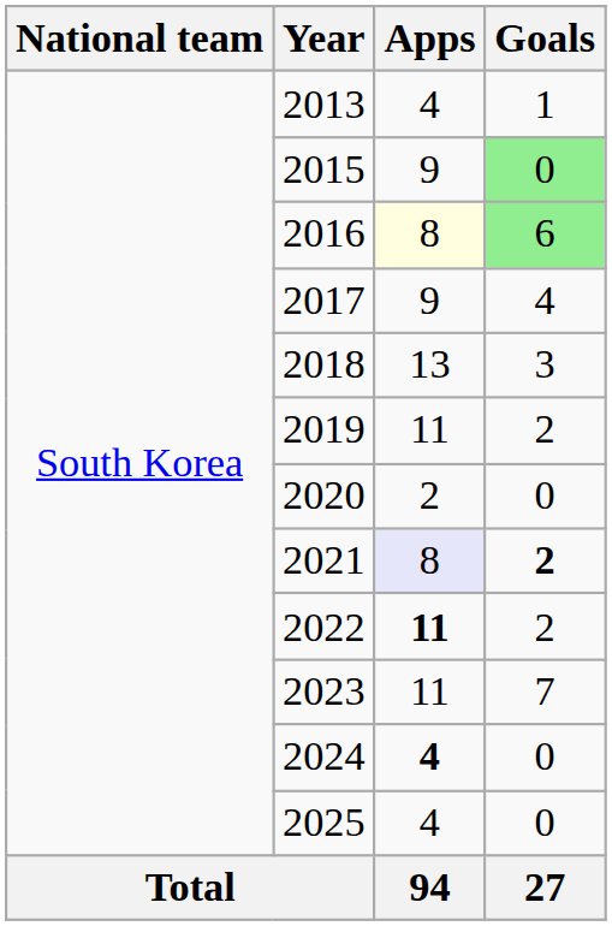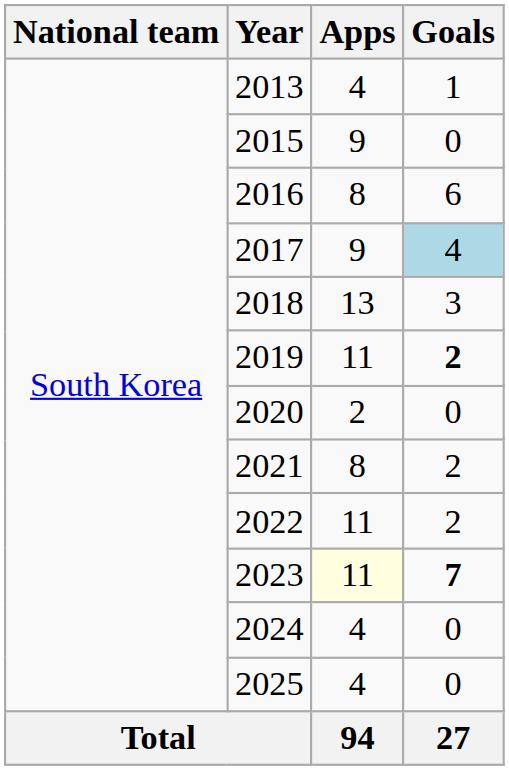2015 | Goals: lightgreen background -> no background
2016 | Apps: lightyellow background -> no background
2016 | Goals: lightgreen background -> no background
2017 | Goals: no background -> lightblue background
2019 | Goals: normal -> bold
2021 | Apps: lavender background -> no background
2021 | Goals: bold -> normal
2022 | Apps: bold -> normal
2023 | Apps: no background -> lightyellow background
2023 | Goals: normal -> bold
2024 | Apps: bold -> normal
